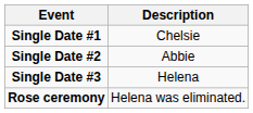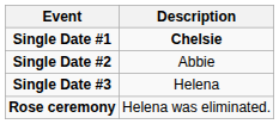Single Date #1 | Description: normal -> bold
